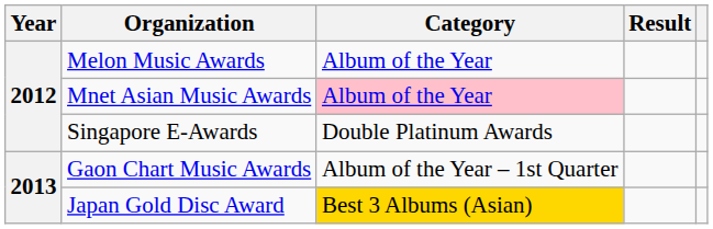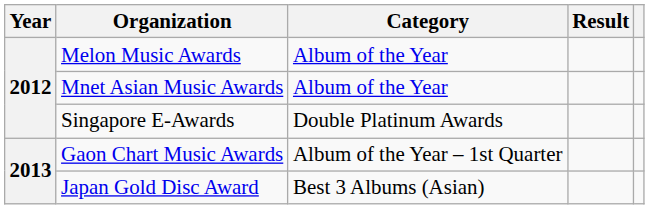Mnet Asian Music Awards | Category: pink background -> no background
Japan Gold Disc Award | Category: gold background -> no background
